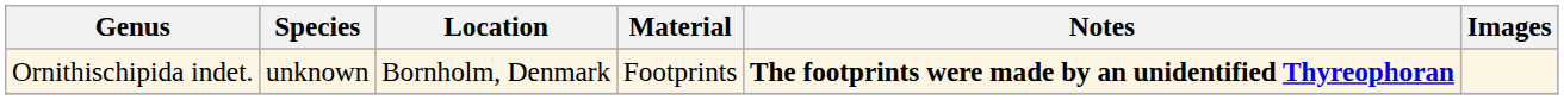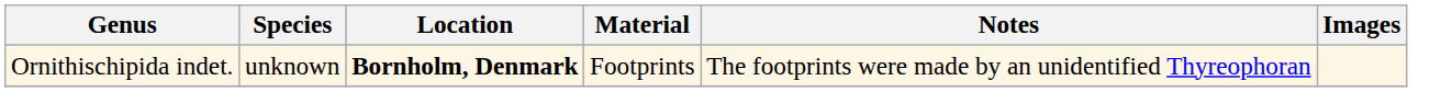Ornithischipida indet. | Location: normal -> bold
Ornithischipida indet. | Notes: bold -> normal
